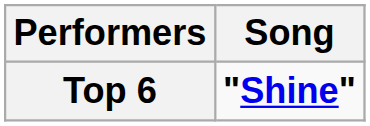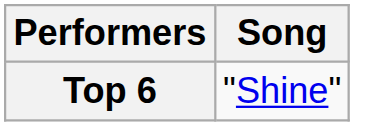Top 6 | Song: bold -> normal
